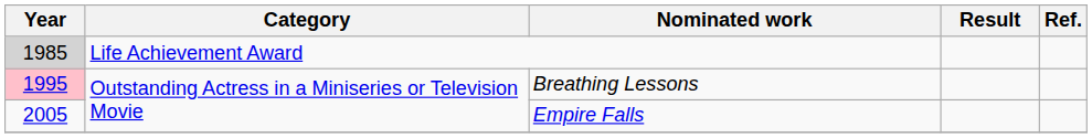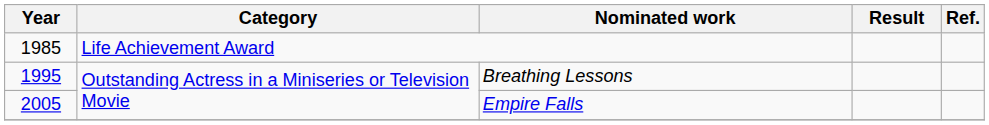Life Achievement Award | Year: lightgrey background -> no background
Breathing Lessons | Year: pink background -> no background
